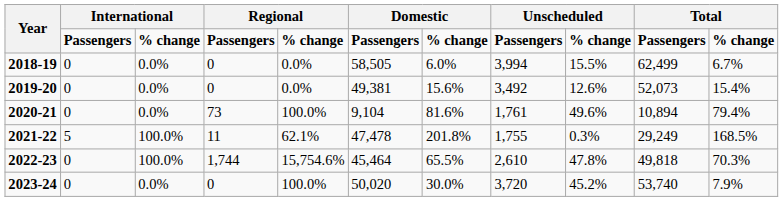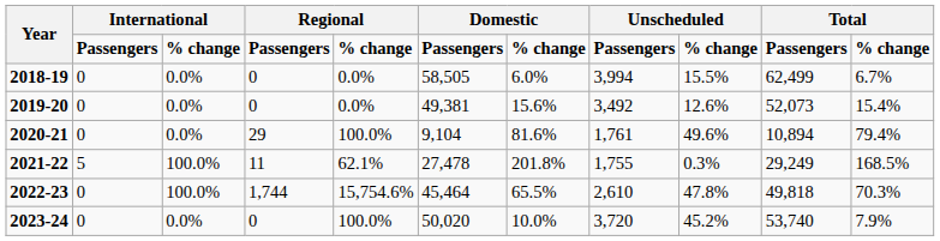2020-21 | column 4: 73 -> 29
2021-22 | column 6: 47,478 -> 27,478
2023-24 | column 7: 30.0% -> 10.0%
